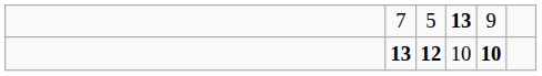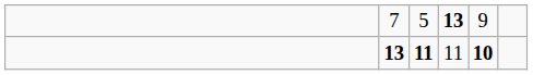row 2 | column 3: 12 -> 11
row 2 | column 4: 10 -> 11
